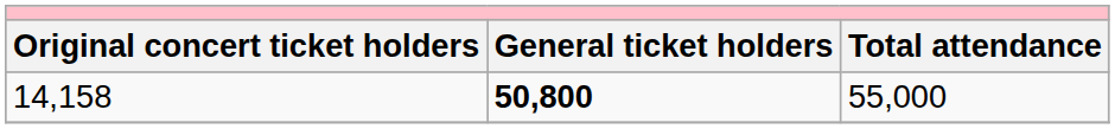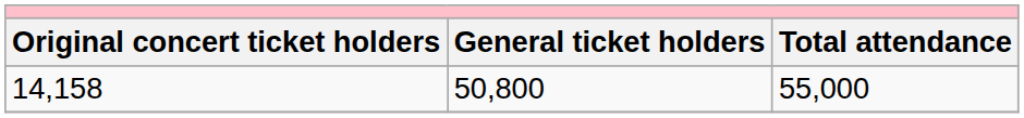14,158 | column 2: bold -> normal
